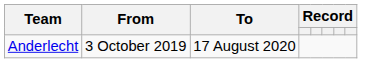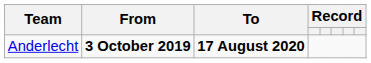Anderlecht | From: normal -> bold
Anderlecht | To: normal -> bold
